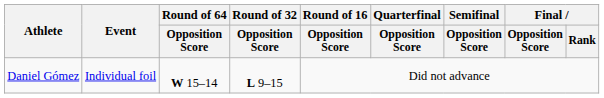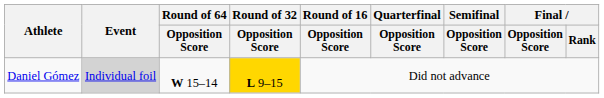Daniel Gómez | Event: no background -> lightgrey background
Daniel Gómez | Round of 32 / Opposition Score: no background -> gold background
